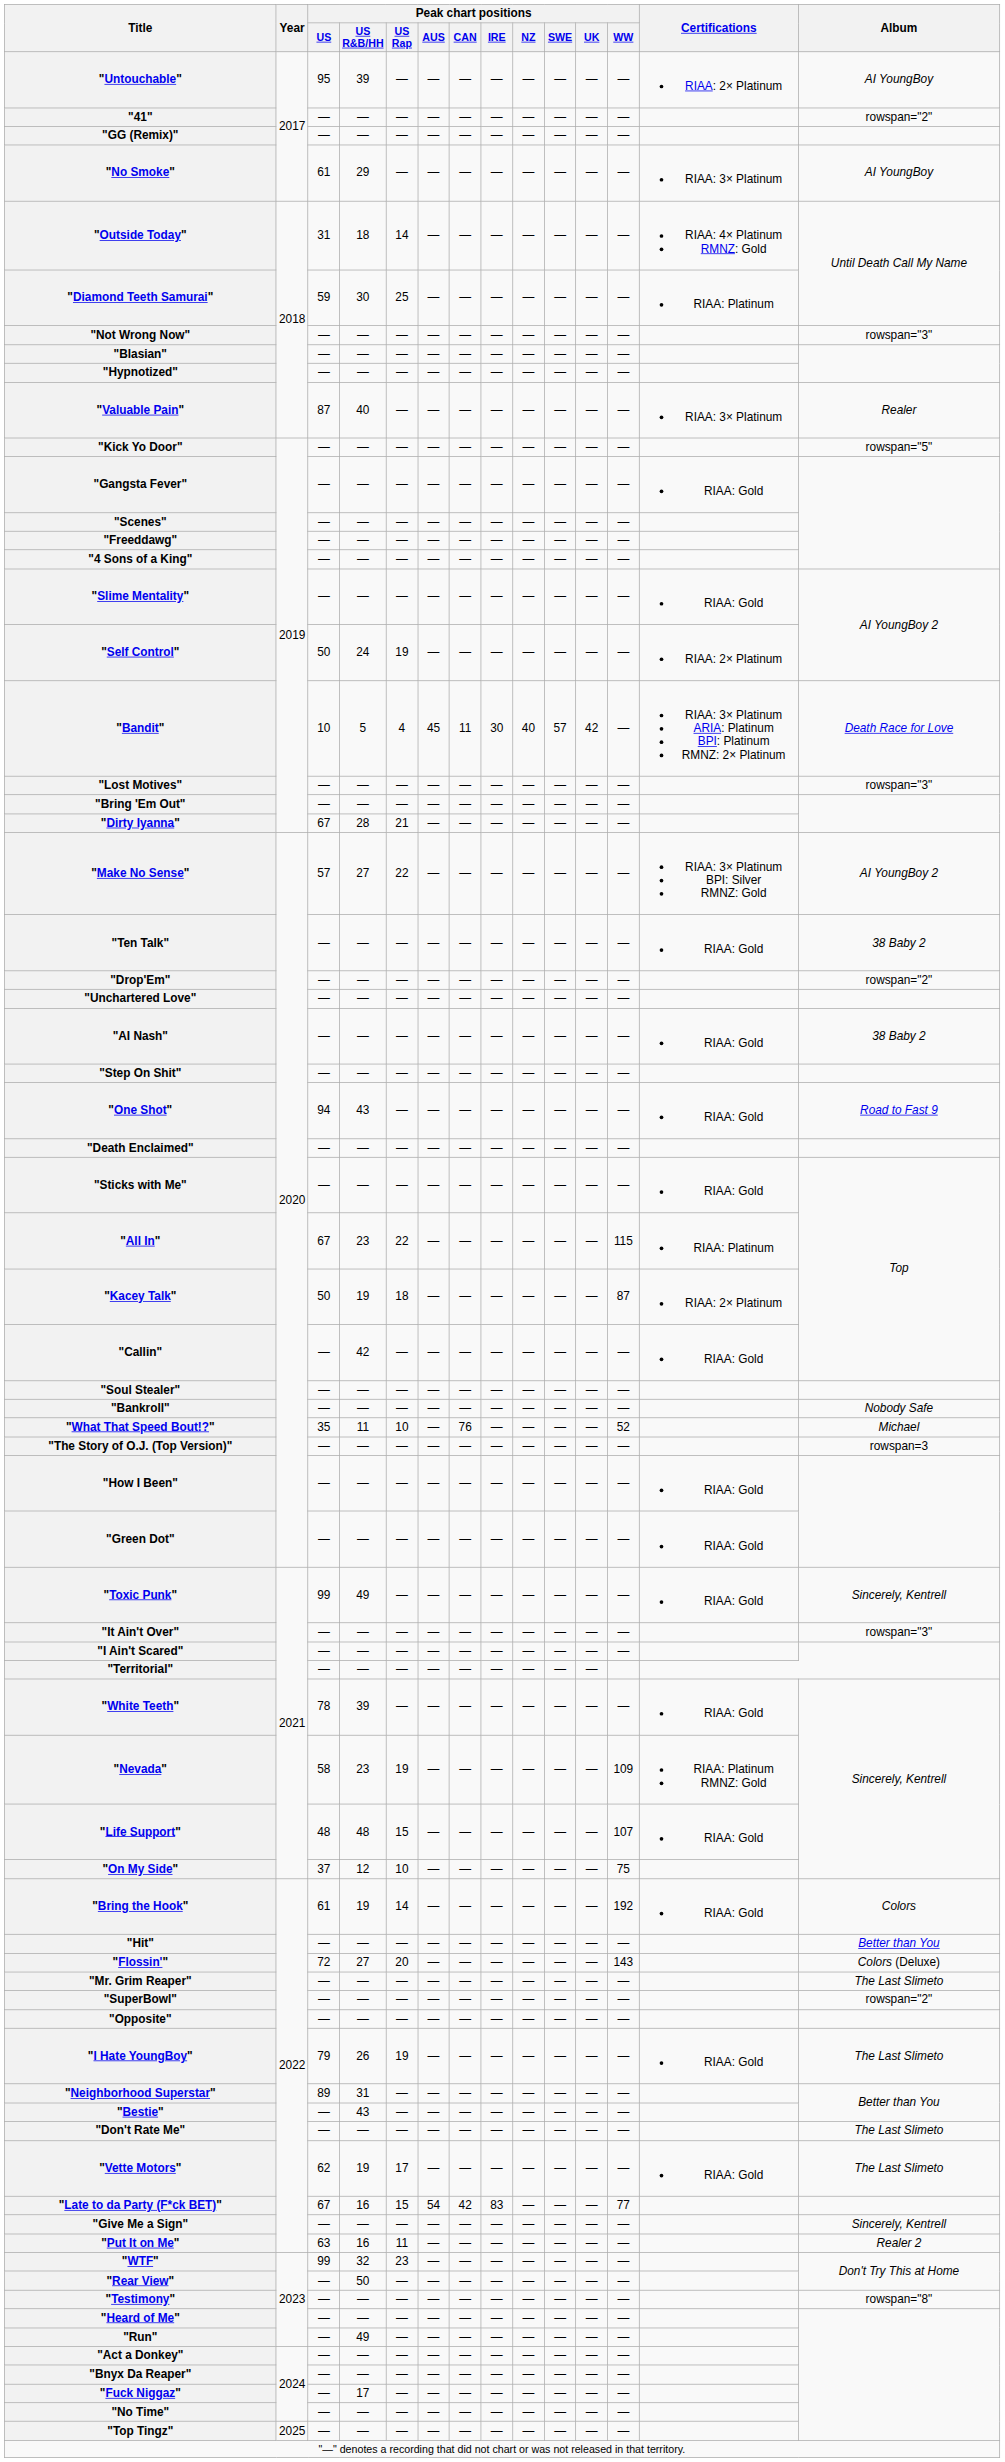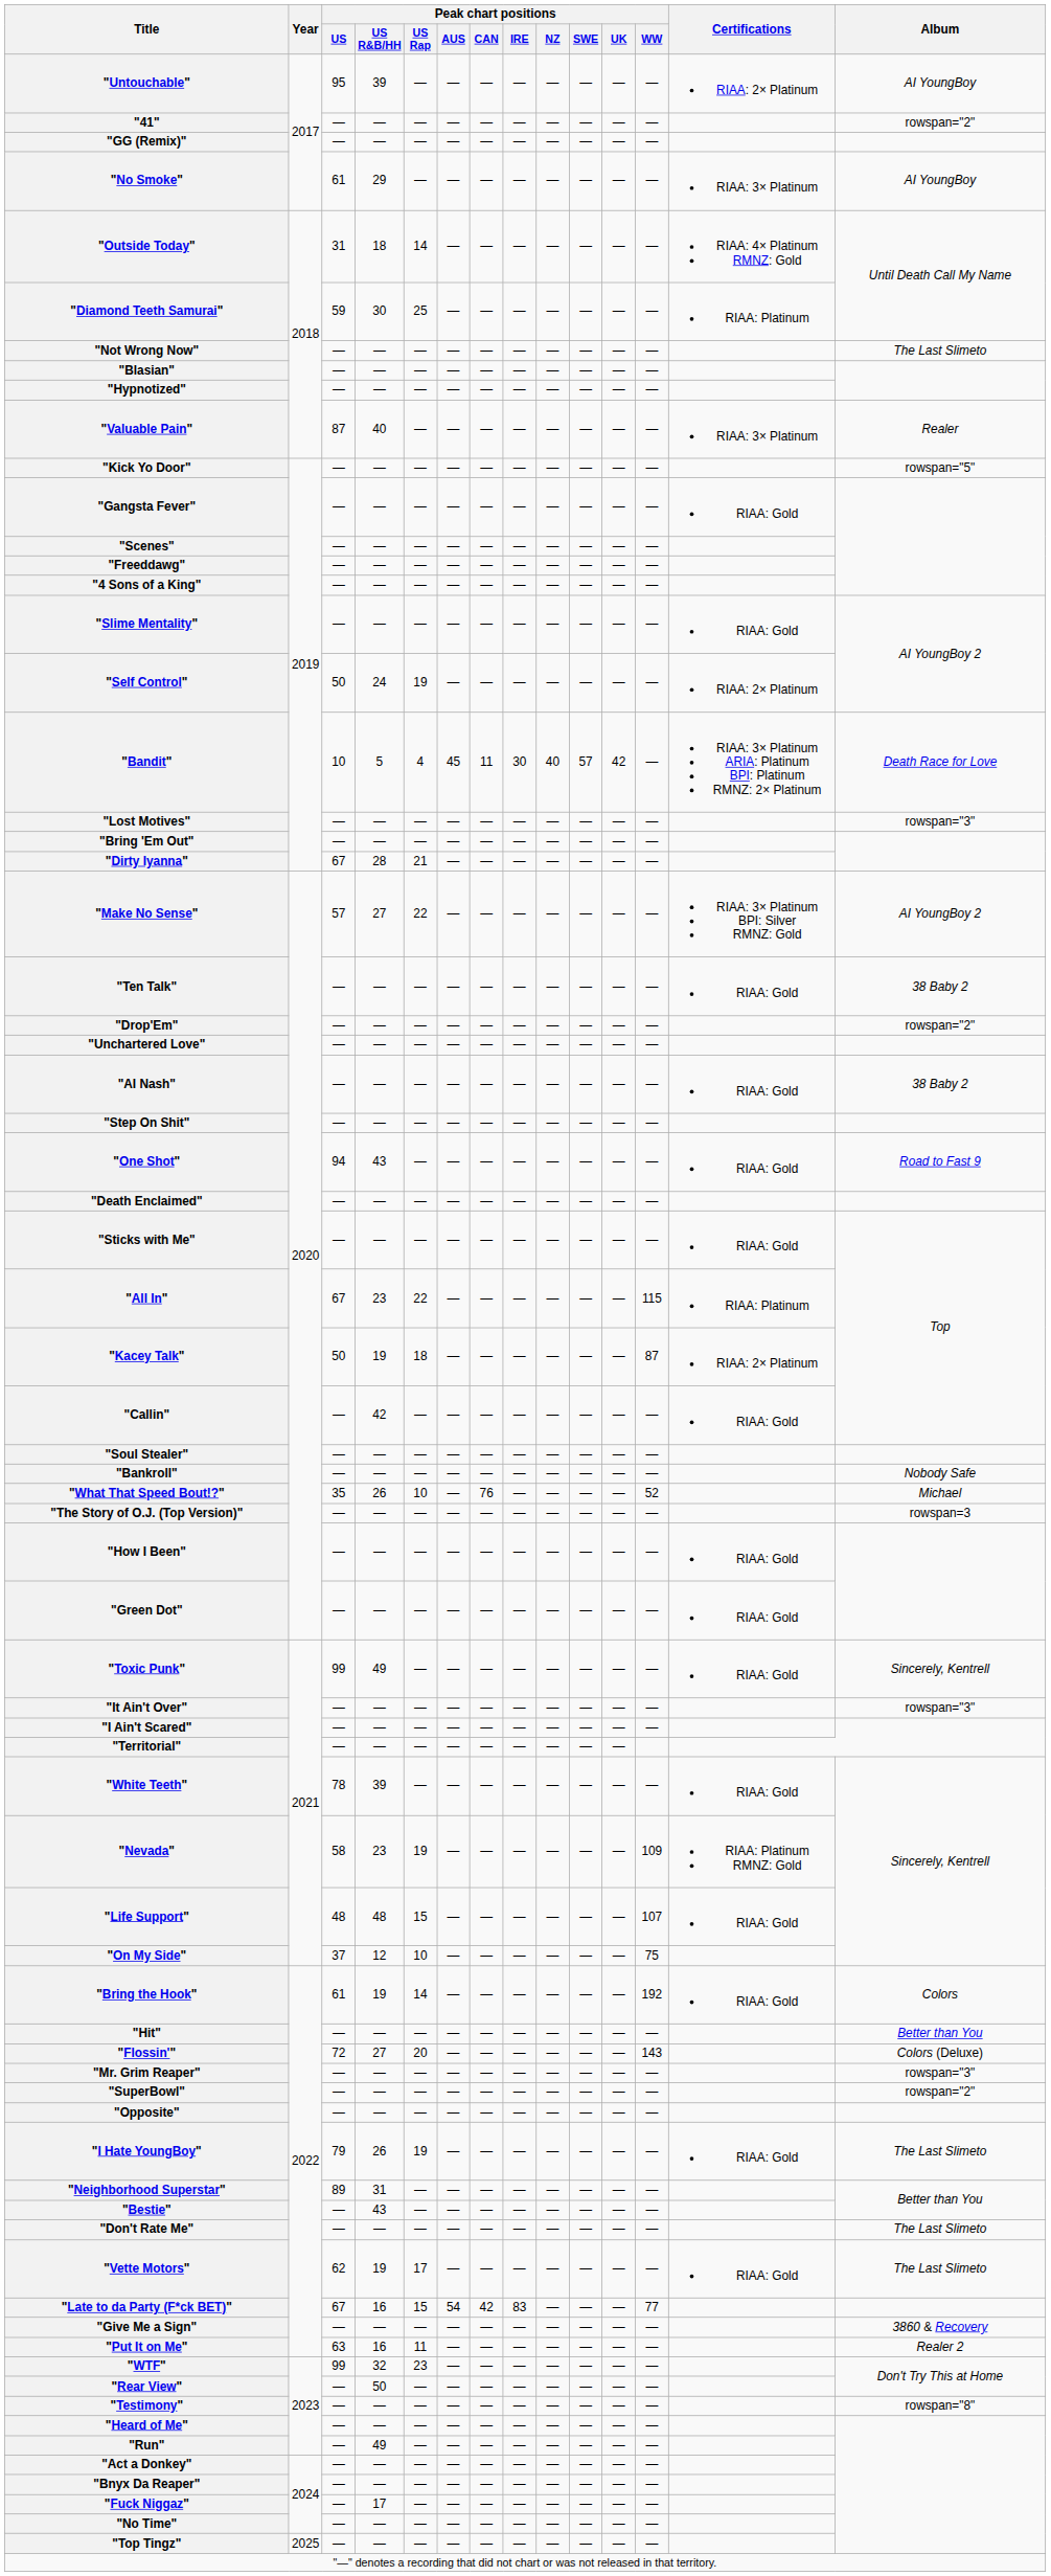"Not Wrong Now" | Album: rowspan="3" -> The Last Slimeto
"What That Speed Bout!?" | Peak chart positions / US R&B/HH: 11 -> 26
"Mr. Grim Reaper" | Album: The Last Slimeto -> rowspan="3"
"Give Me a Sign" | Album: Sincerely, Kentrell -> 3860 & Recovery
